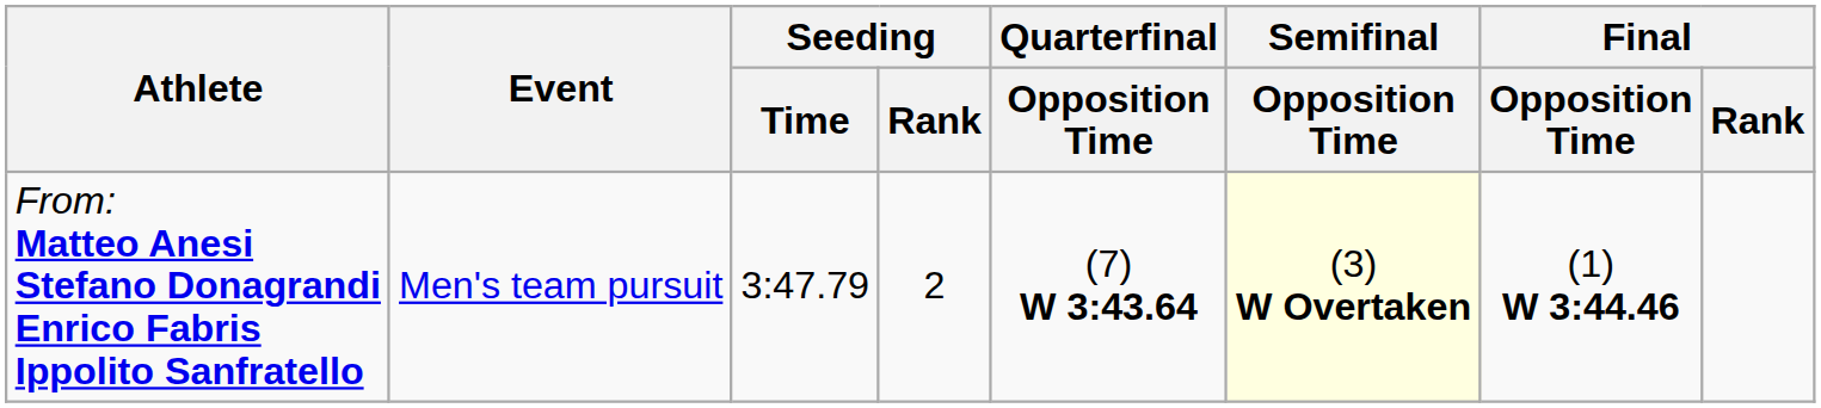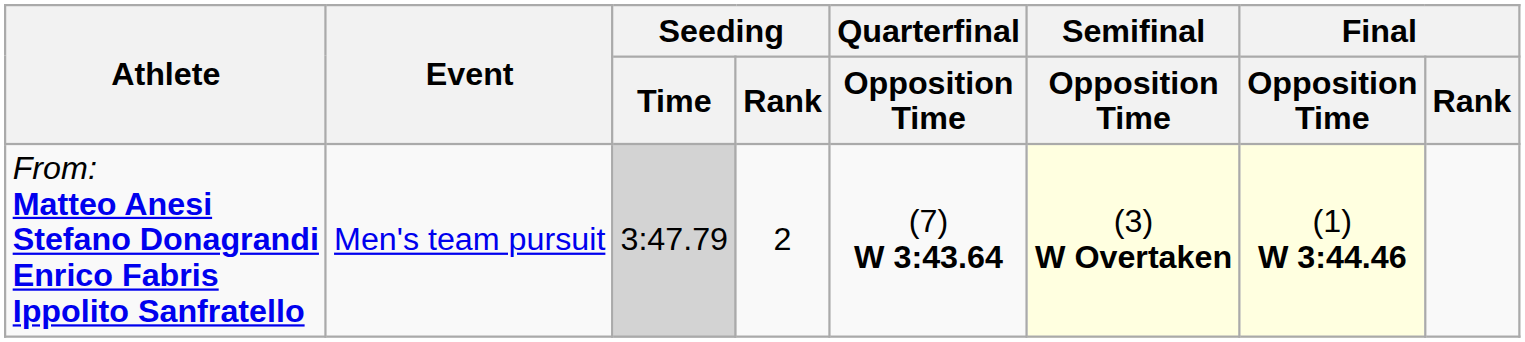row 3 | Seeding / Time: no background -> lightgrey background
row 3 | Final / Opposition Time: no background -> lightyellow background
